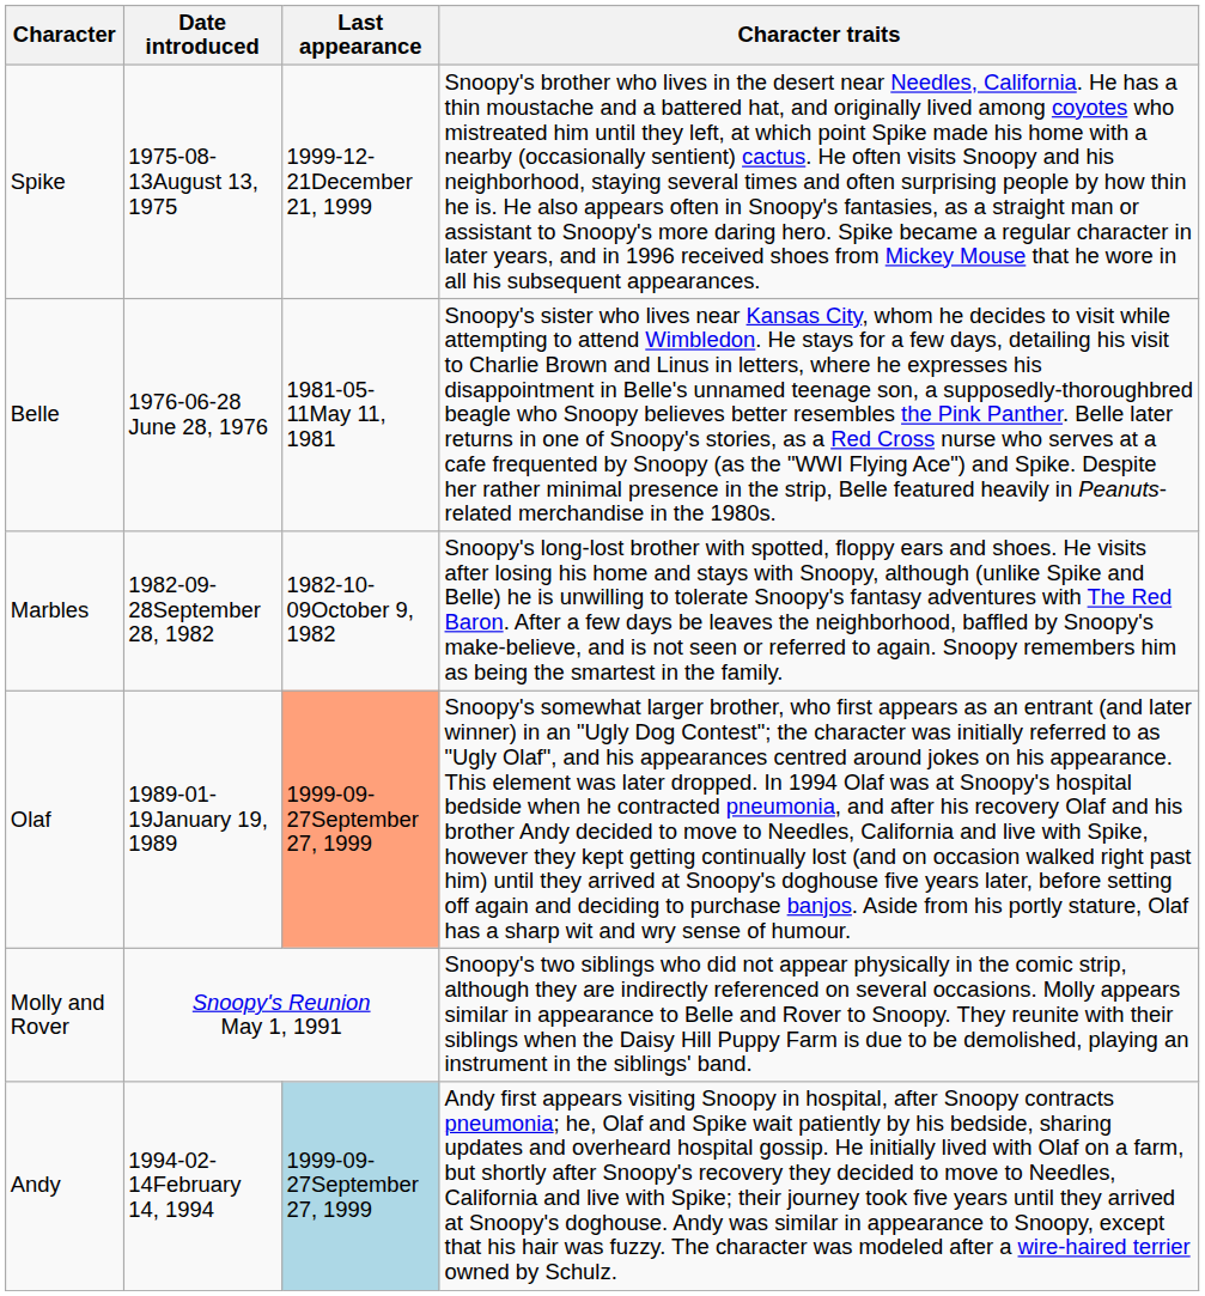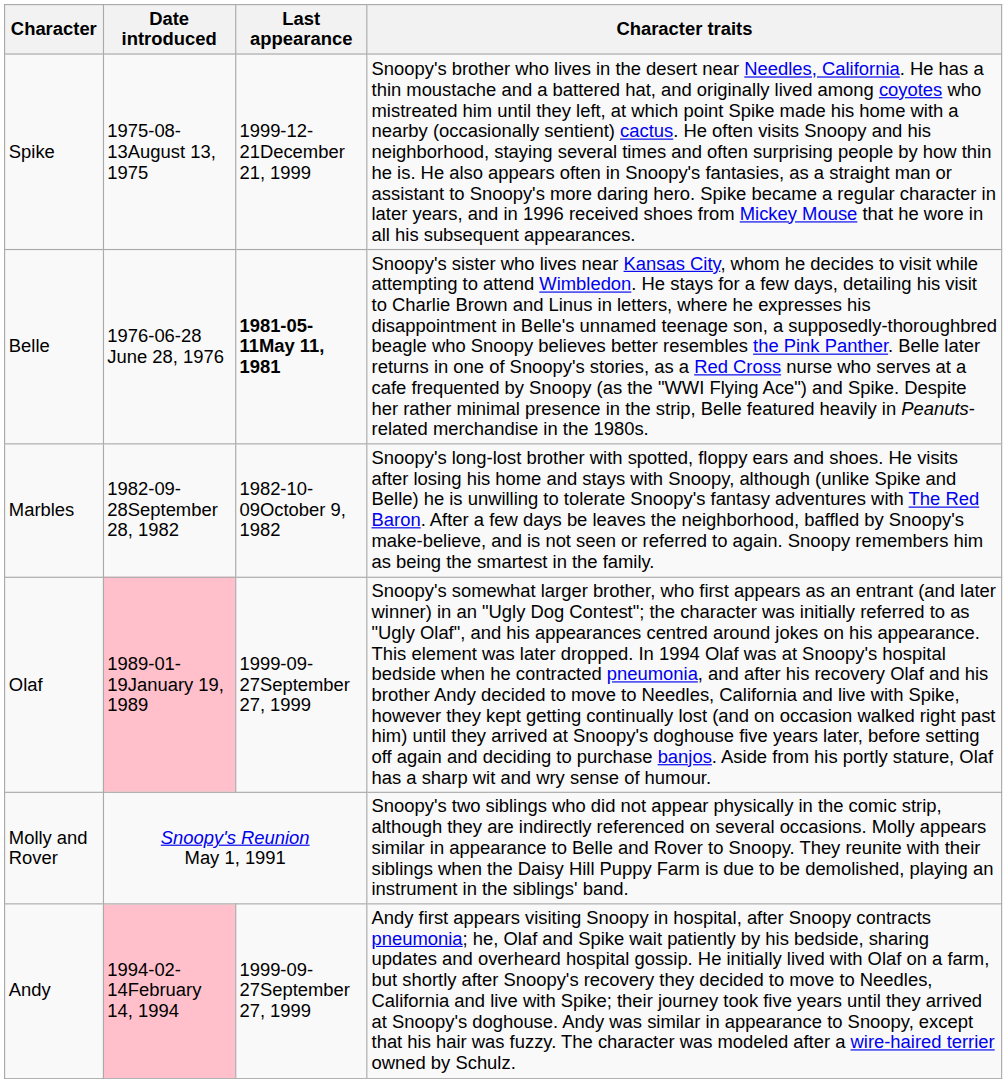Belle | Last appearance: normal -> bold
Olaf | Date introduced: no background -> pink background
Olaf | Last appearance: lightsalmon background -> no background
Andy | Date introduced: no background -> pink background
Andy | Last appearance: lightblue background -> no background
